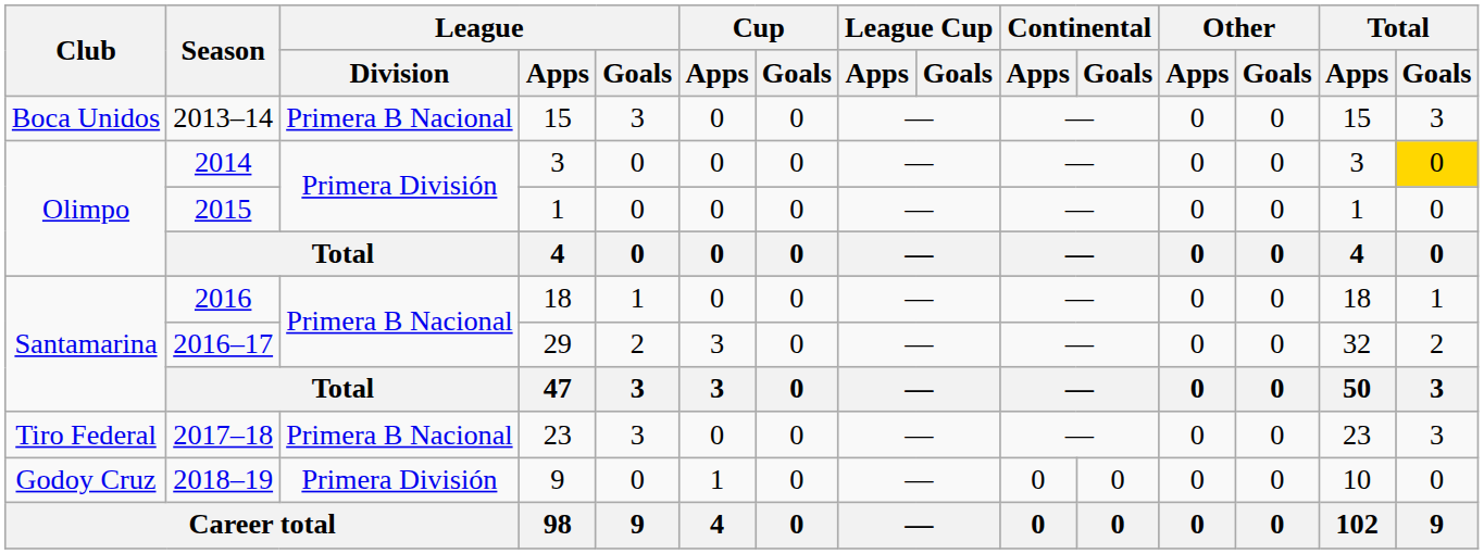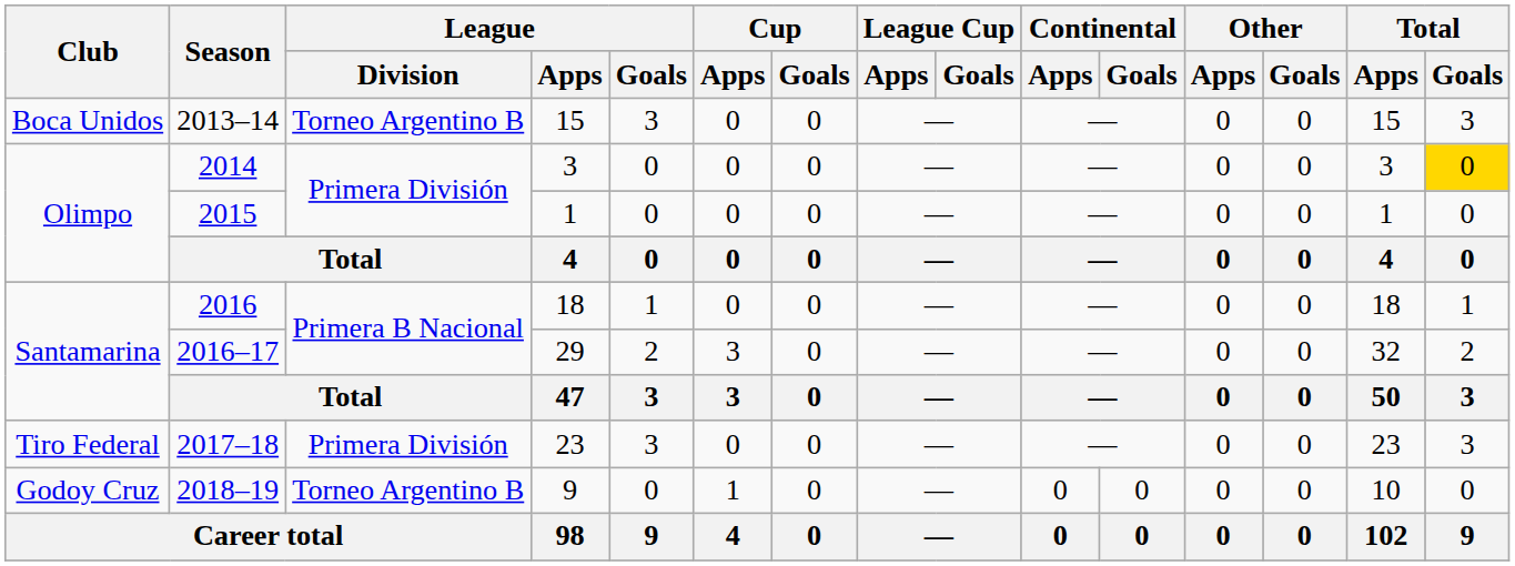2013–14 | League / Division: Primera B Nacional -> Torneo Argentino B
2017–18 | League / Division: Primera B Nacional -> Primera División
2018–19 | League / Division: Primera División -> Torneo Argentino B
